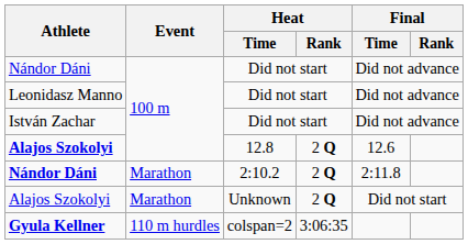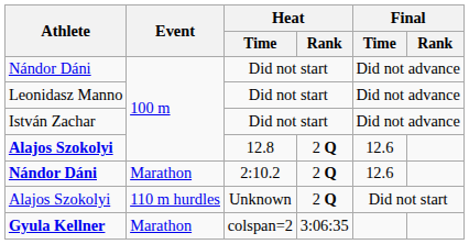Nándor Dáni / 2:10.2 | Final / Time: 2:11.8 -> 12.6
Alajos Szokolyi / Unknown | Event: Marathon -> 110 m hurdles
Gyula Kellner | Event: 110 m hurdles -> Marathon
